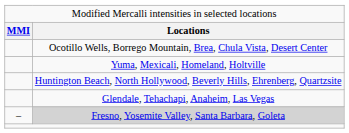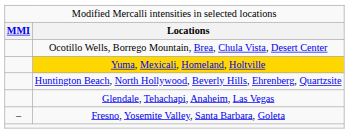Yuma, Mexicali, Homeland, Holtville | column 2: no background -> gold background
Fresno, Yosemite Valley, Santa Barbara, Goleta | column 2: lightgrey background -> no background
